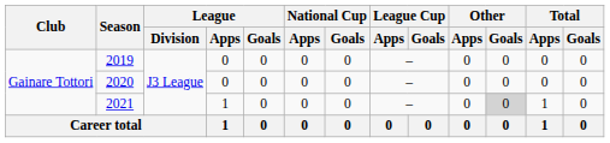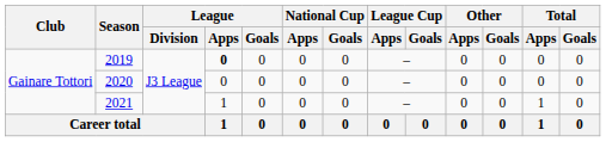2019 | League / Apps: normal -> bold
2021 | Other / Goals: lightgrey background -> no background
